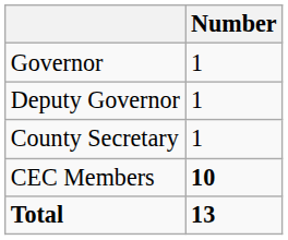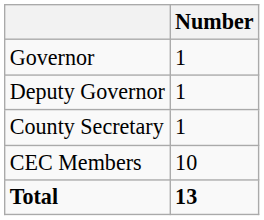CEC Members | Number: bold -> normal
